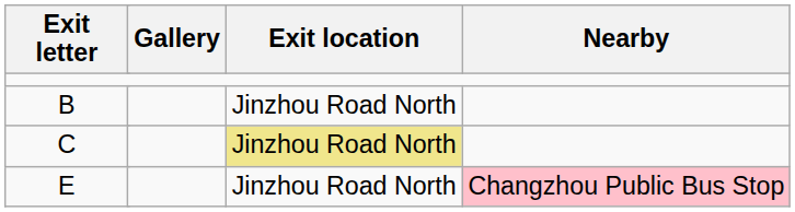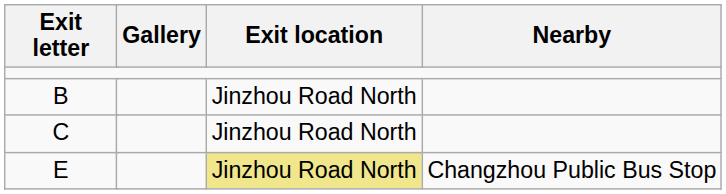C | Exit location: khaki background -> no background
E | Exit location: no background -> khaki background
E | Nearby: pink background -> no background
